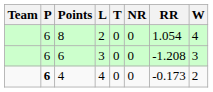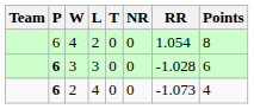columns swapped: W <-> Points
row 3 | P: normal -> bold
row 3 | RR: -1.208 -> -1.028
row 4 | RR: -0.173 -> -1.073
